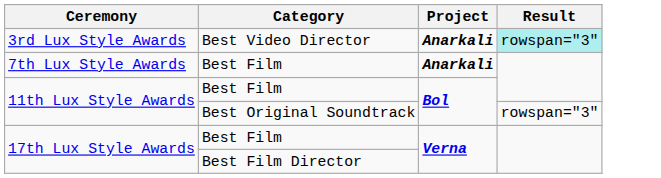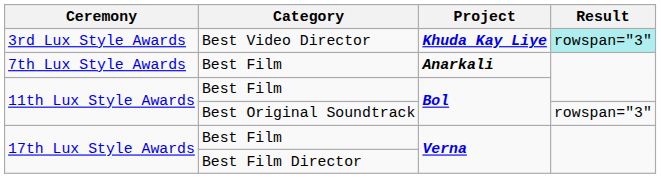3rd Lux Style Awards | Project: Anarkali -> Khuda Kay Liye
